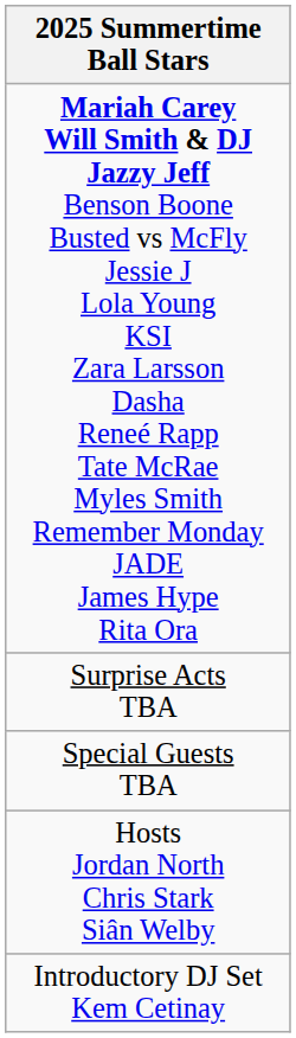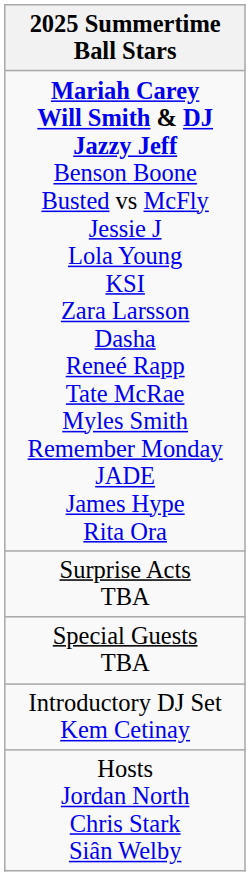row 5 | column 1: Hosts Jordan North Chris Stark Siân Welby -> Introductory DJ Set Kem Cetinay
row 6 | column 1: Introductory DJ Set Kem Cetinay -> Hosts Jordan North Chris Stark Siân Welby
